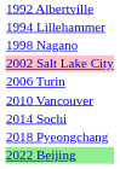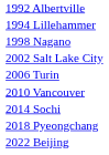2002 Salt Lake City | column 1: pink background -> no background
2022 Beijing | column 1: lightgreen background -> no background
